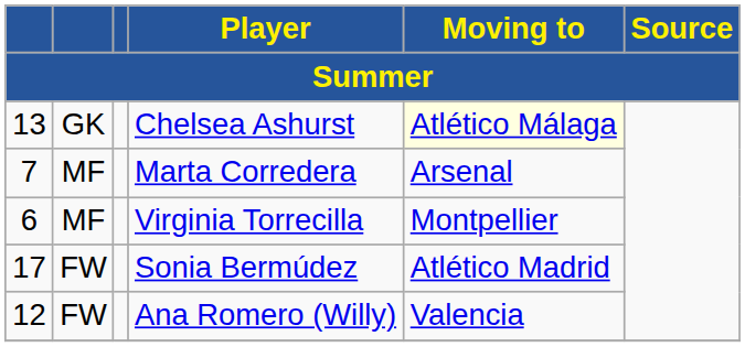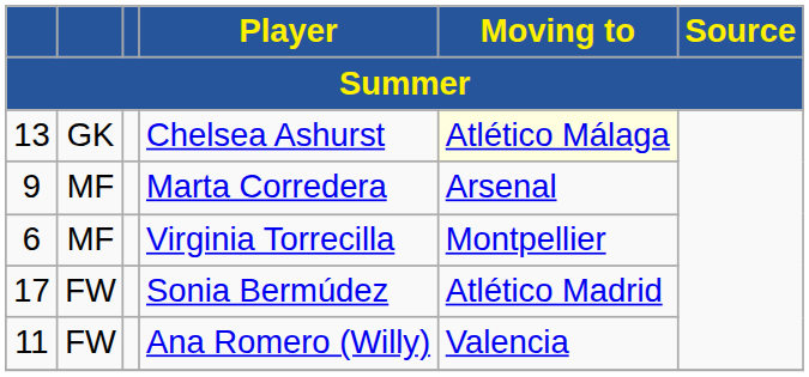Marta Corredera | column 1: 7 -> 9
Ana Romero (Willy) | column 1: 12 -> 11
